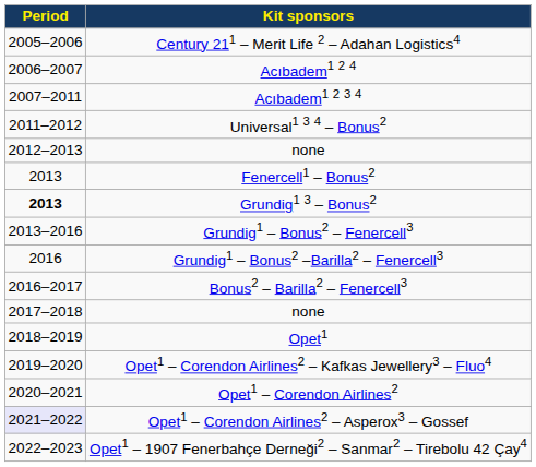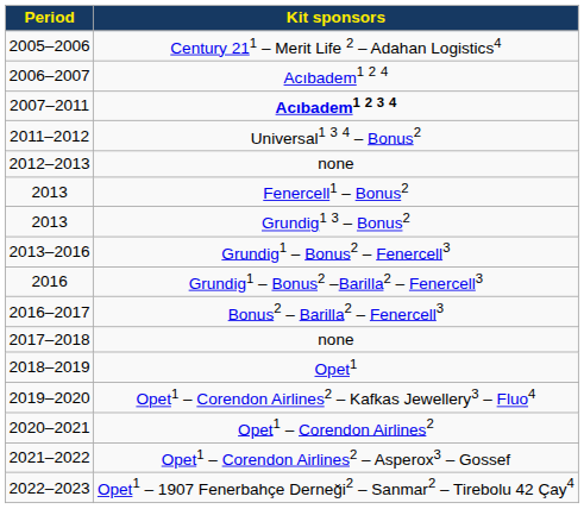row 4 | Kit sponsors: normal -> bold
row 8 | Period: bold -> normal
row 16 | Period: lavender background -> no background
